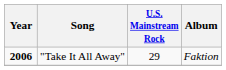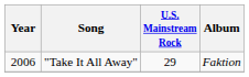row 2 | Year: bold -> normal
